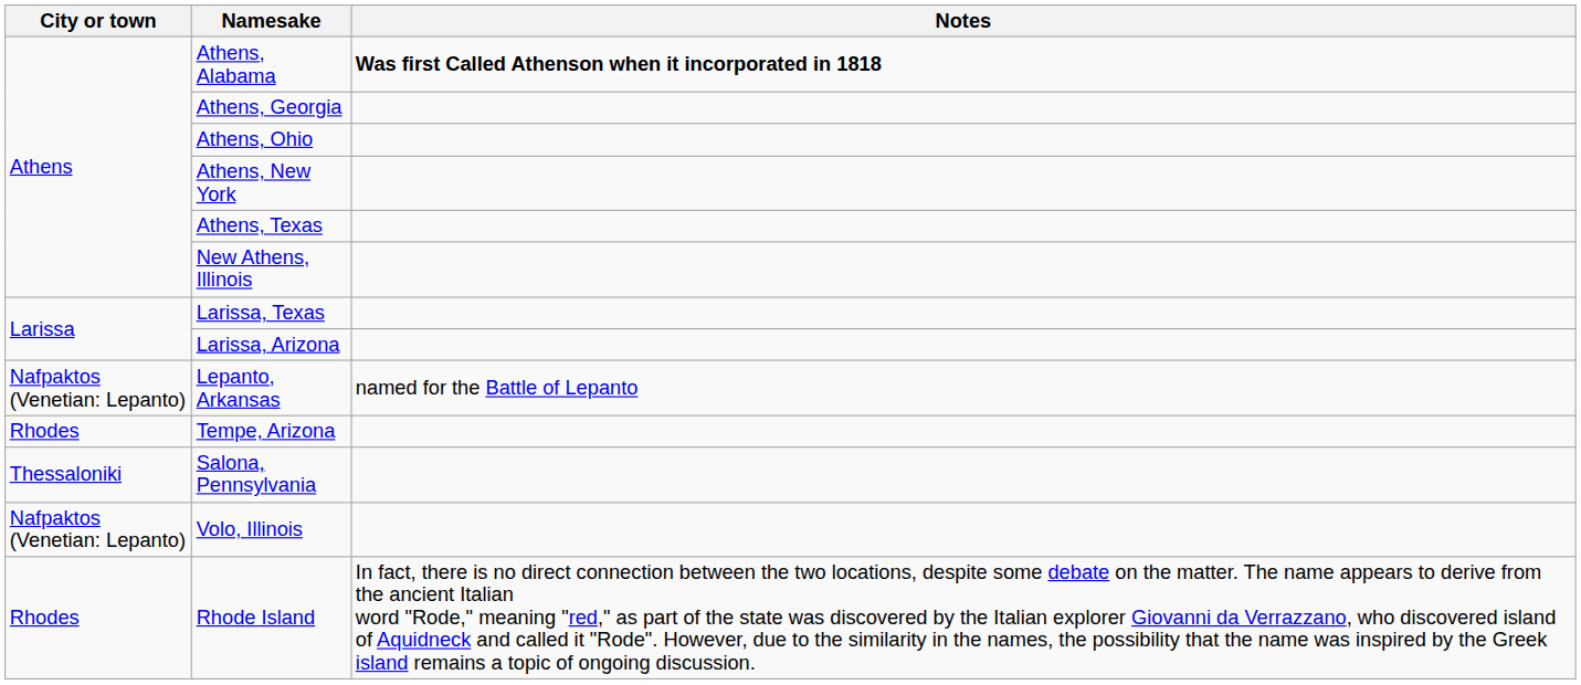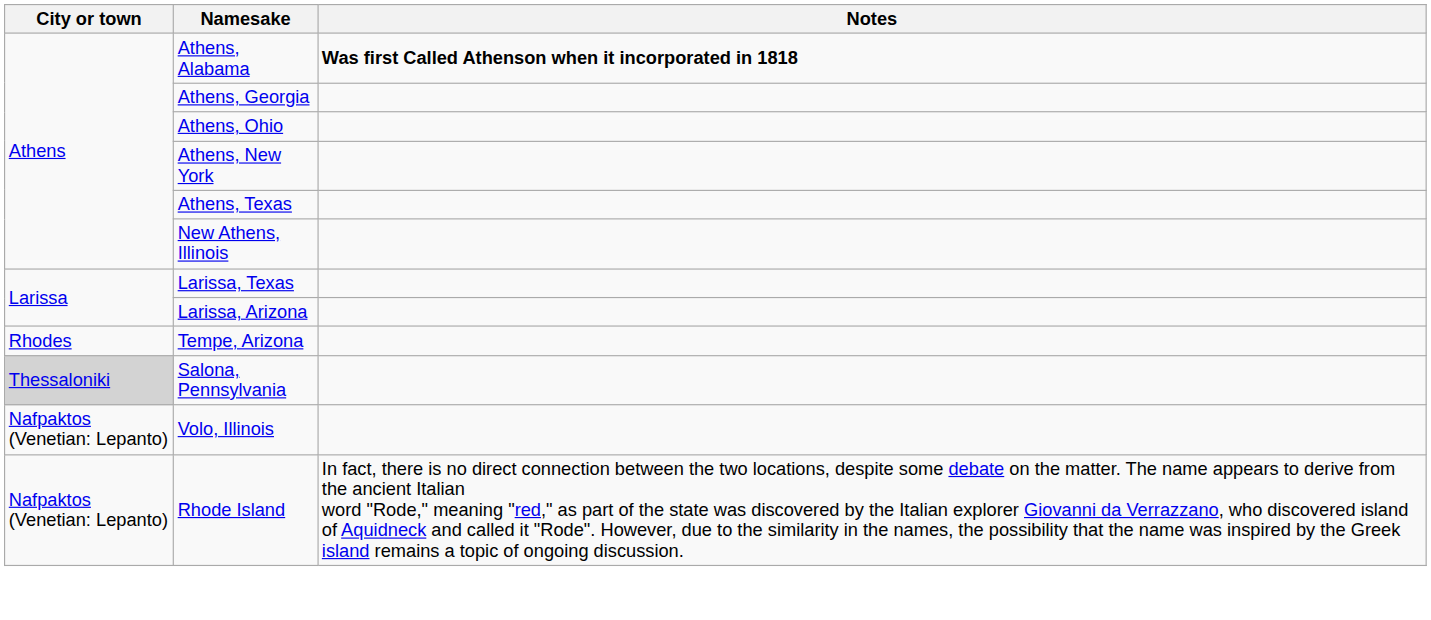- row: Nafpaktos (Venetian: Lepanto) | Lepanto, Arkansas | named for the Battle of Lepanto
Salona, Pennsylvania | City or town: no background -> lightgrey background
Rhode Island | City or town: Rhodes -> Nafpaktos (Venetian: Lepanto)
